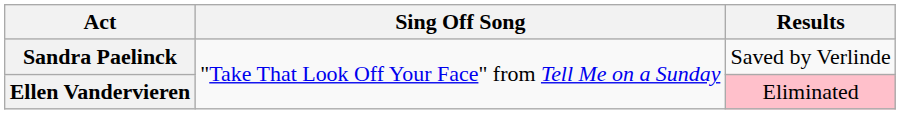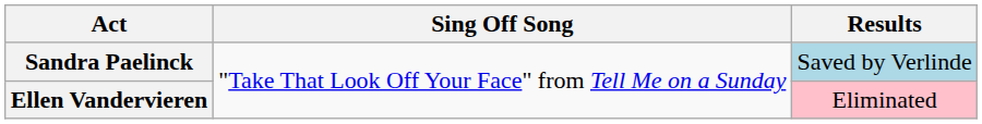Sandra Paelinck | Results: no background -> lightblue background
